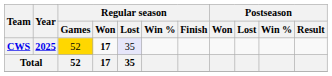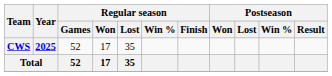CWS | Regular season / Games: gold background -> no background
CWS | Regular season / Won: bold -> normal
CWS | Regular season / Lost: lavender background -> no background
